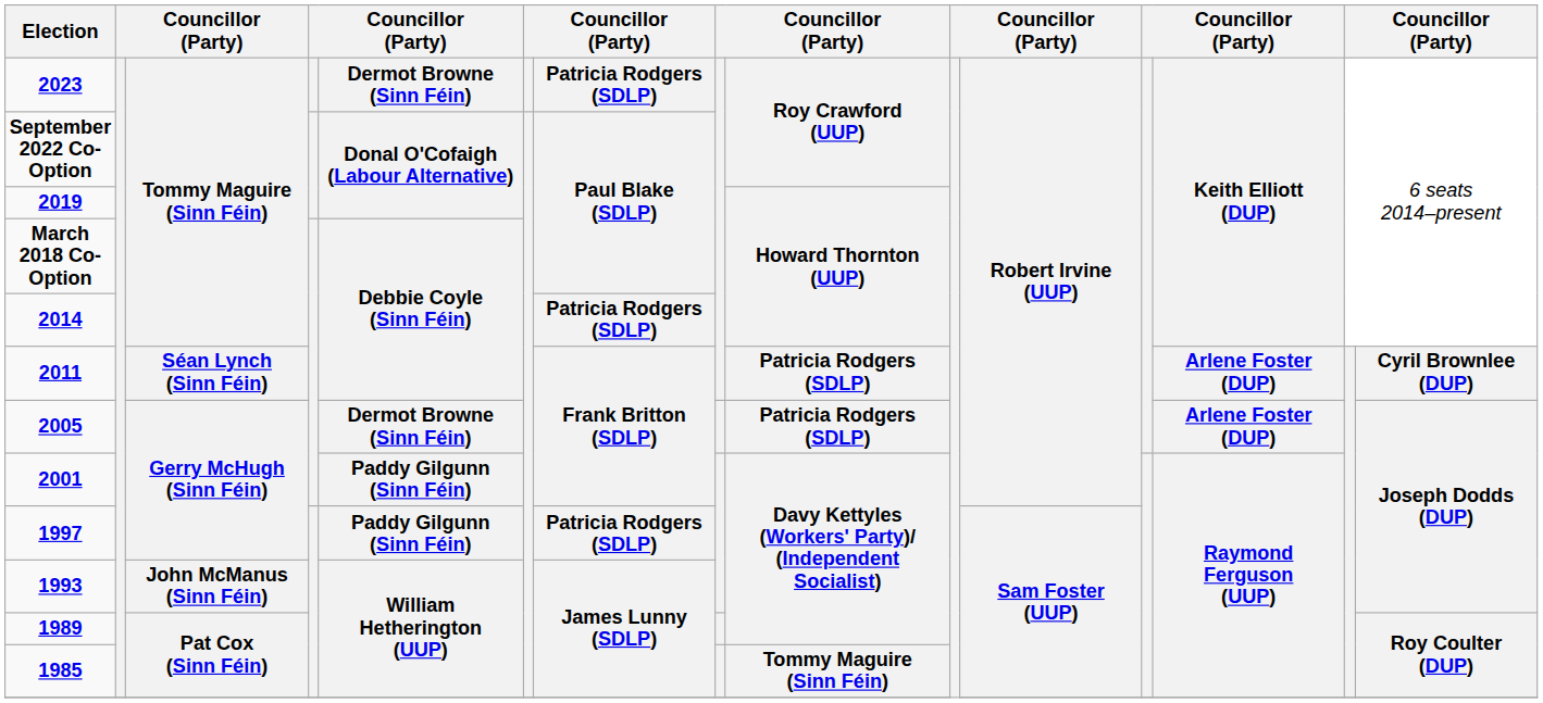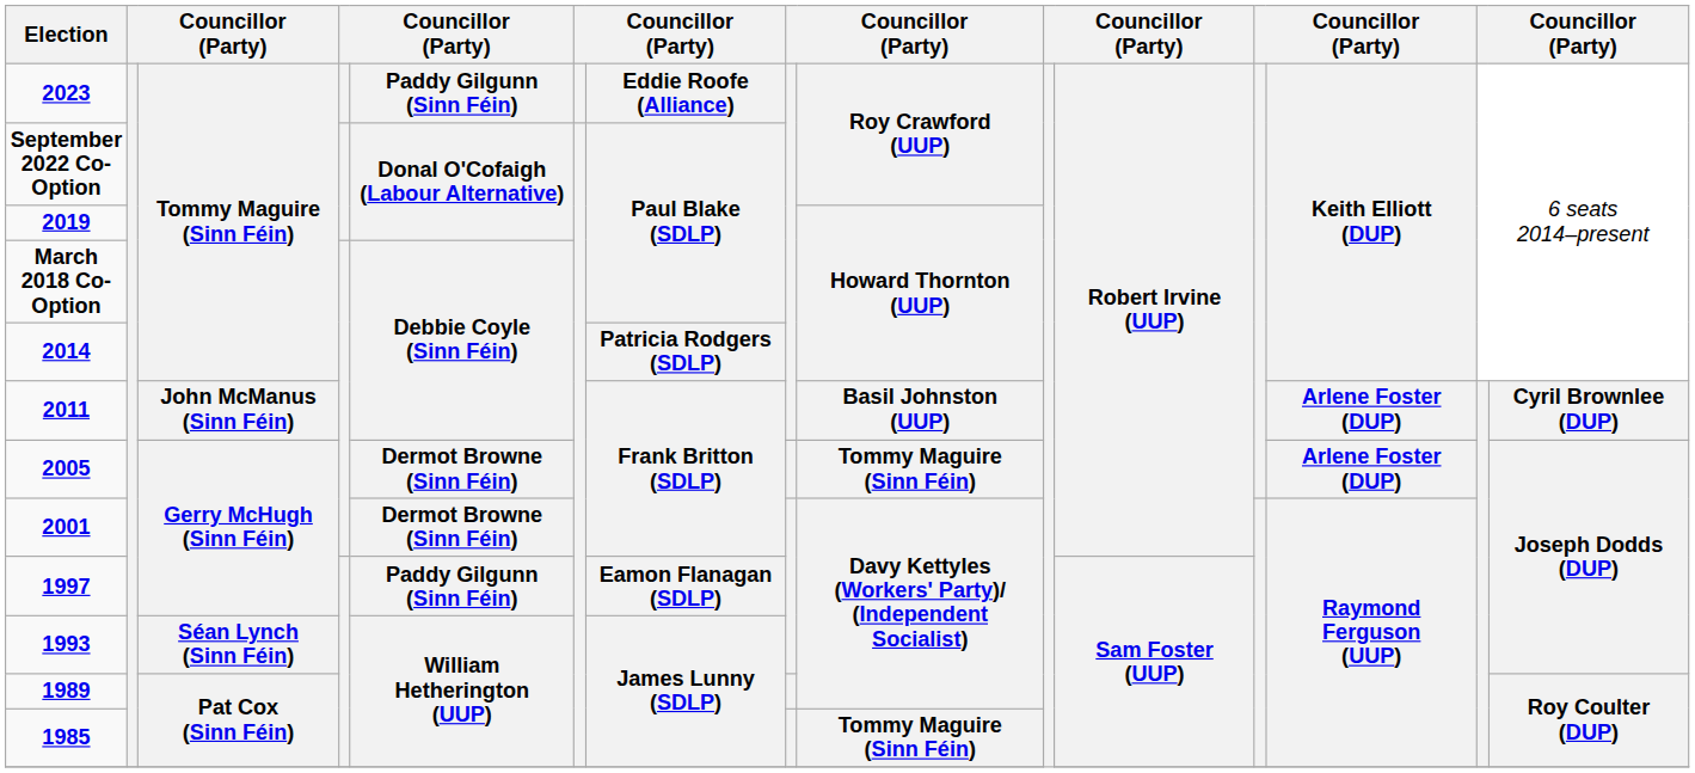2023 | column 5: Dermot Browne (Sinn Féin) -> Paddy Gilgunn (Sinn Féin)
2023 | column 7: Patricia Rodgers (SDLP) -> Eddie Roofe (Alliance)
2011 | column 3: Séan Lynch (Sinn Féin) -> John McManus (Sinn Féin)
2011 | column 9: Patricia Rodgers (SDLP) -> Basil Johnston (UUP)
2005 | column 9: Patricia Rodgers (SDLP) -> Tommy Maguire (Sinn Féin)
2001 | column 5: Paddy Gilgunn (Sinn Féin) -> Dermot Browne (Sinn Féin)
1997 | column 7: Patricia Rodgers (SDLP) -> Eamon Flanagan (SDLP)
1993 | column 3: John McManus (Sinn Féin) -> Séan Lynch (Sinn Féin)
